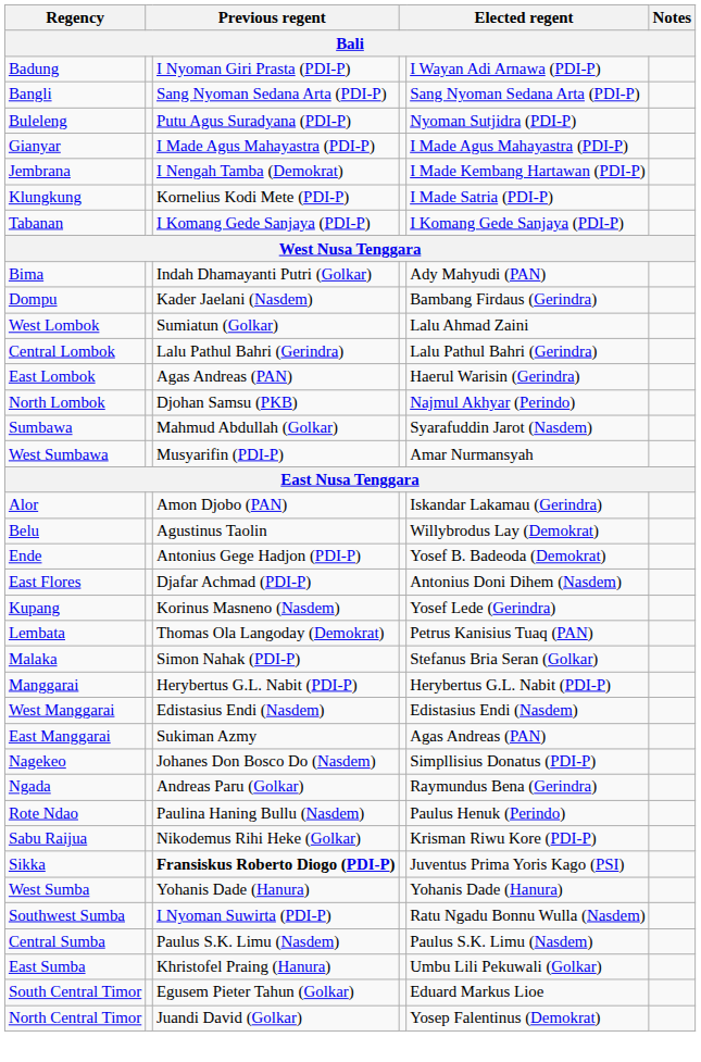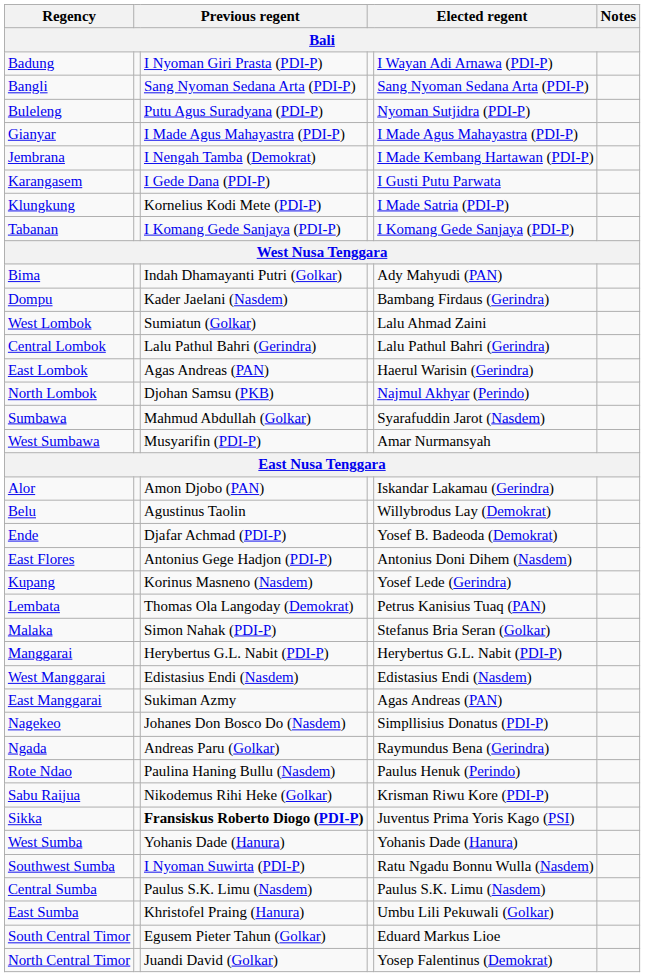+ row: Karangasem | I Gede Dana (PDI-P) | I Gusti Putu Parwata
Ende | column 3: Antonius Gege Hadjon (PDI-P) -> Djafar Achmad (PDI-P)
East Flores | column 3: Djafar Achmad (PDI-P) -> Antonius Gege Hadjon (PDI-P)
